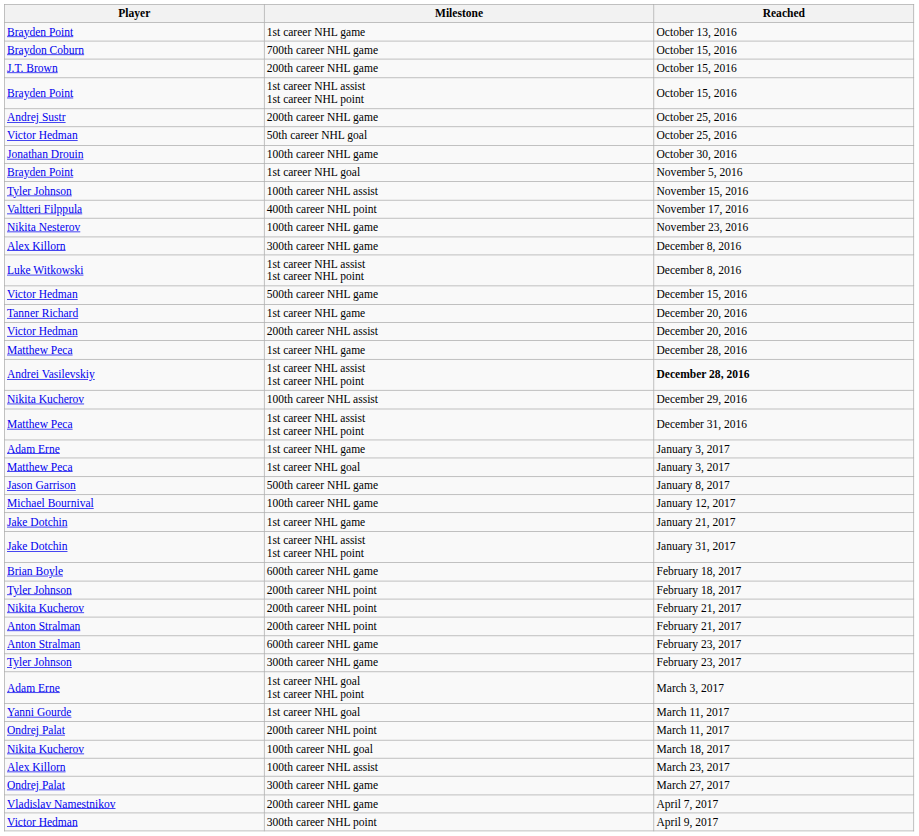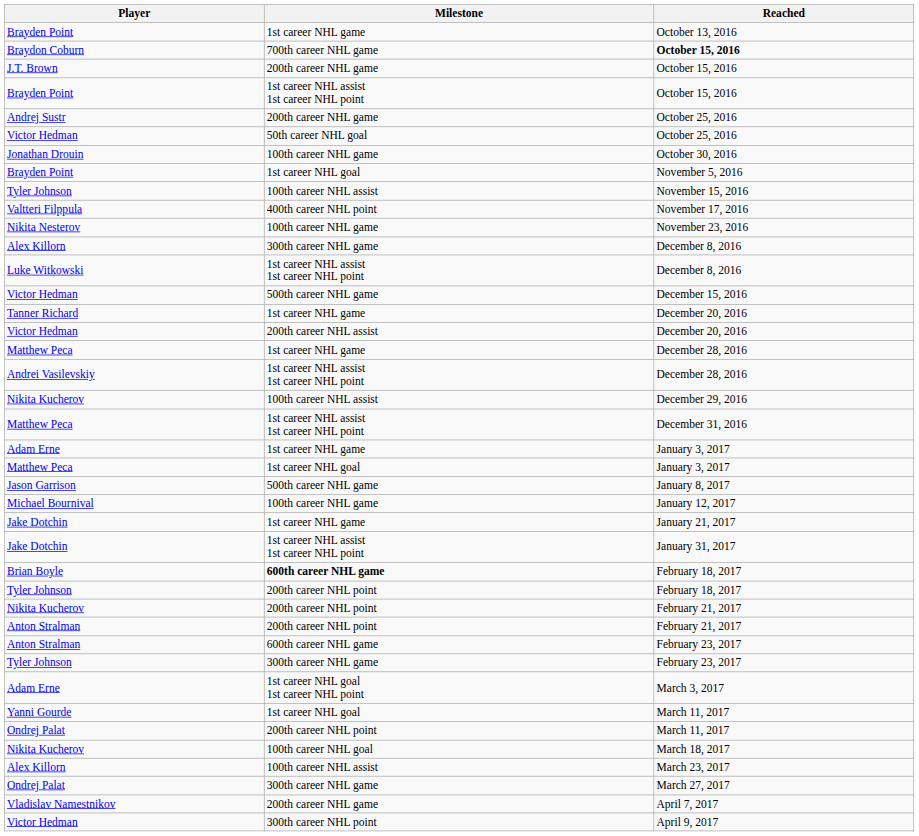row 3 | Reached: normal -> bold
row 19 | Reached: bold -> normal
row 28 | Milestone: normal -> bold
